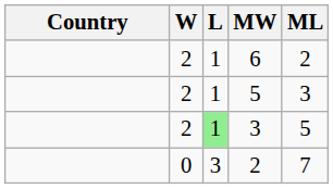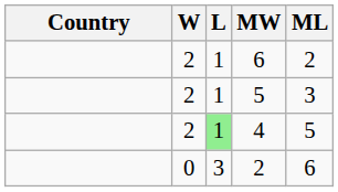row 4 | MW: 3 -> 4
row 5 | ML: 7 -> 6
